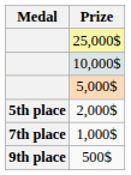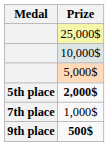2,000$ | Prize: normal -> bold
500$ | Prize: normal -> bold
